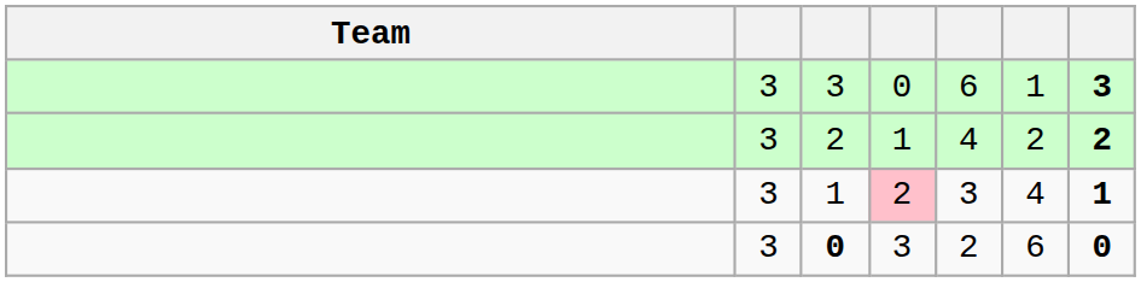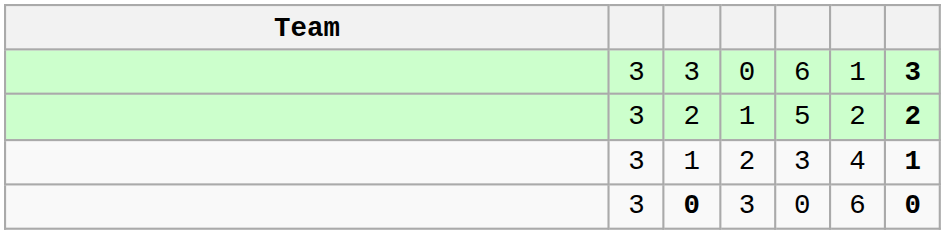row 3 | column 5: 4 -> 5
row 4 | column 4: pink background -> no background
row 5 | column 5: 2 -> 0
